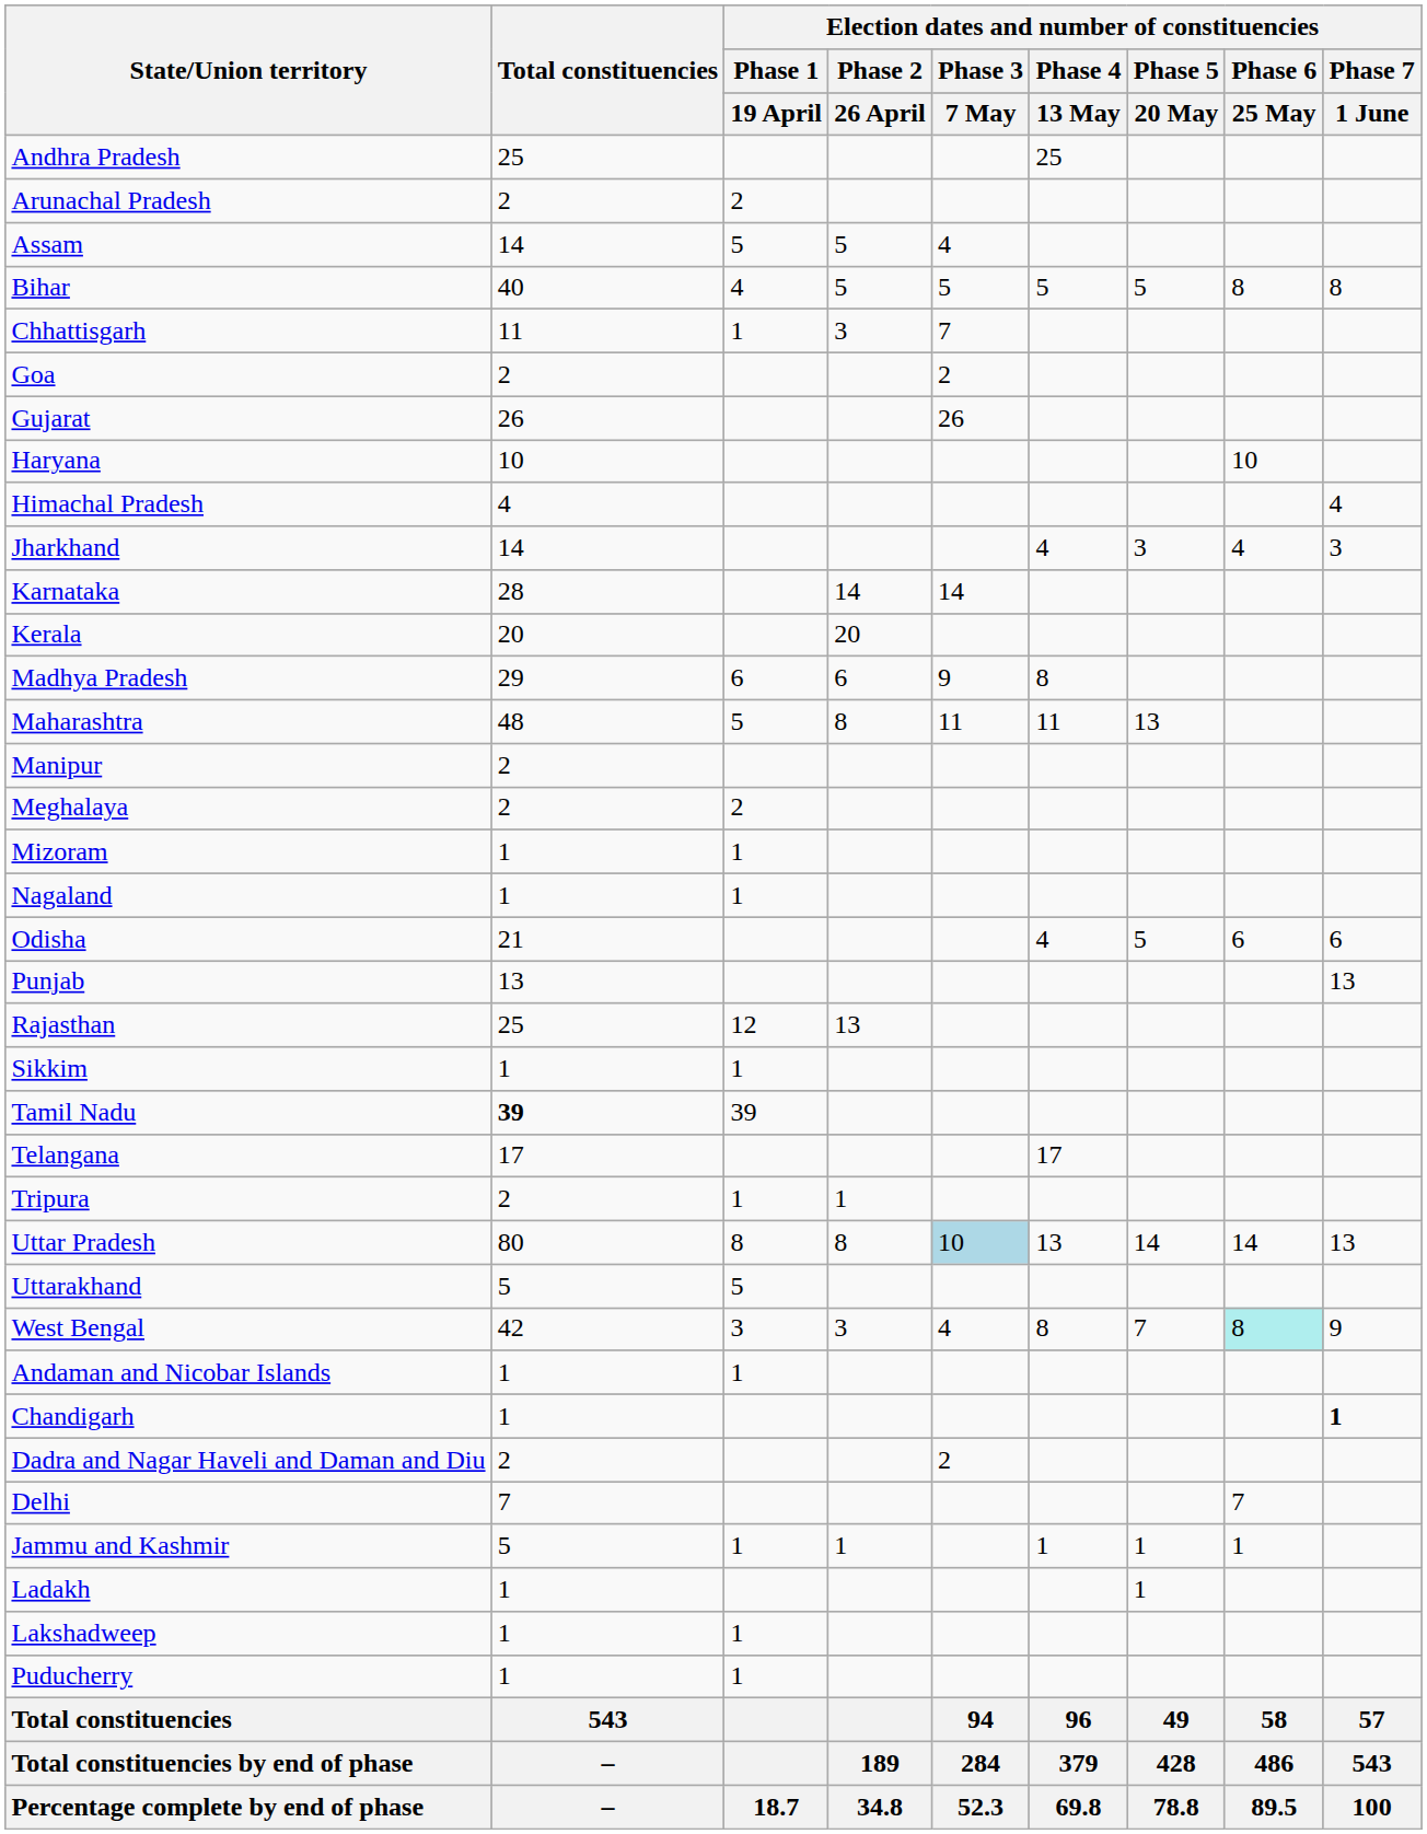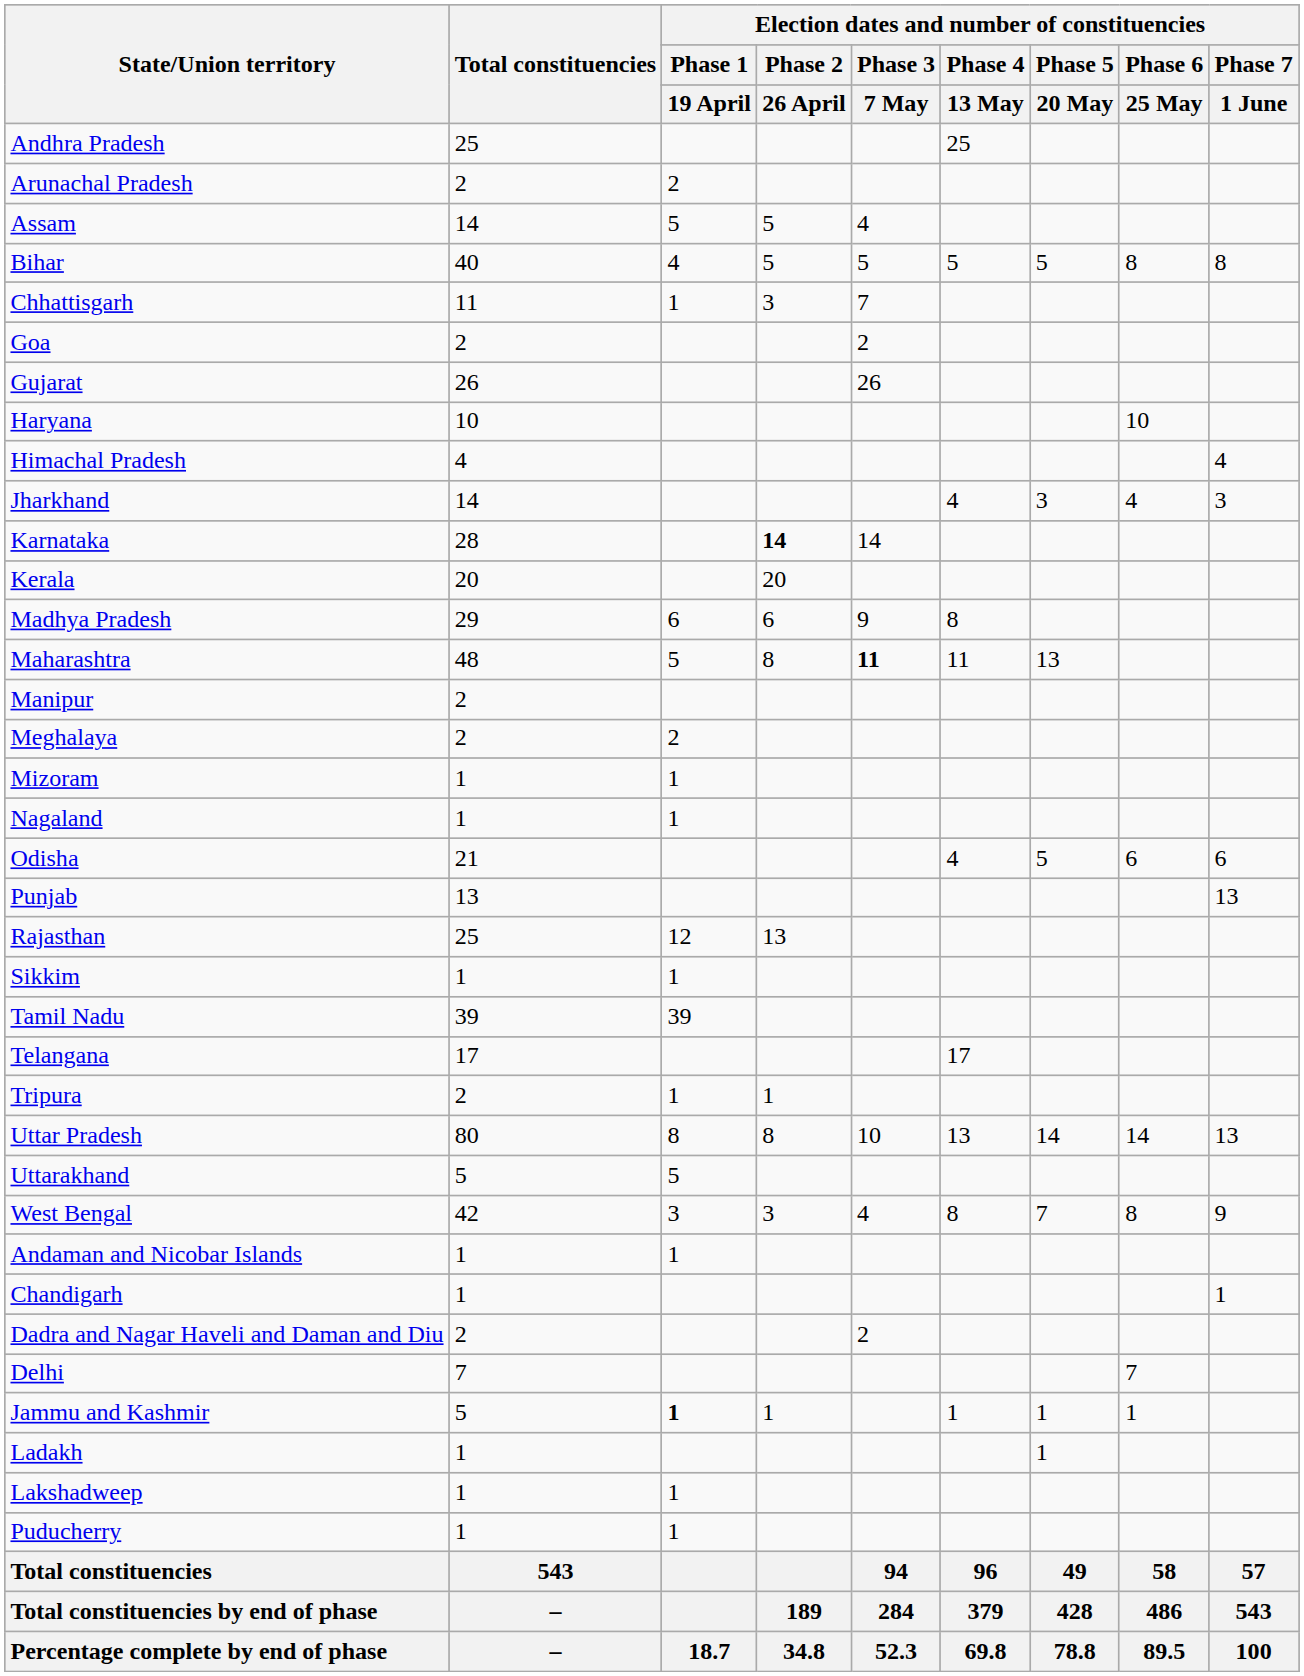Karnataka | column 4: normal -> bold
Maharashtra | column 5: normal -> bold
Tamil Nadu | Total constituencies: bold -> normal
Uttar Pradesh | column 5: lightblue background -> no background
West Bengal | column 8: paleturquoise background -> no background
Chandigarh | column 9: bold -> normal
Jammu and Kashmir | column 3: normal -> bold
